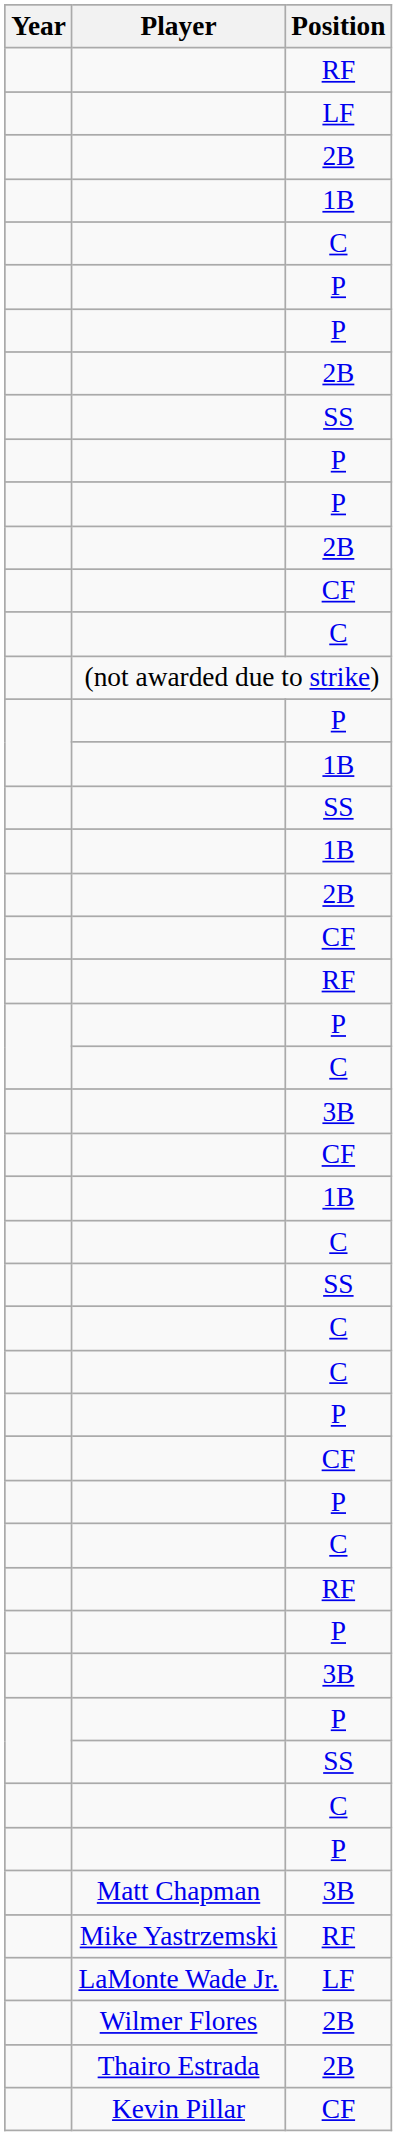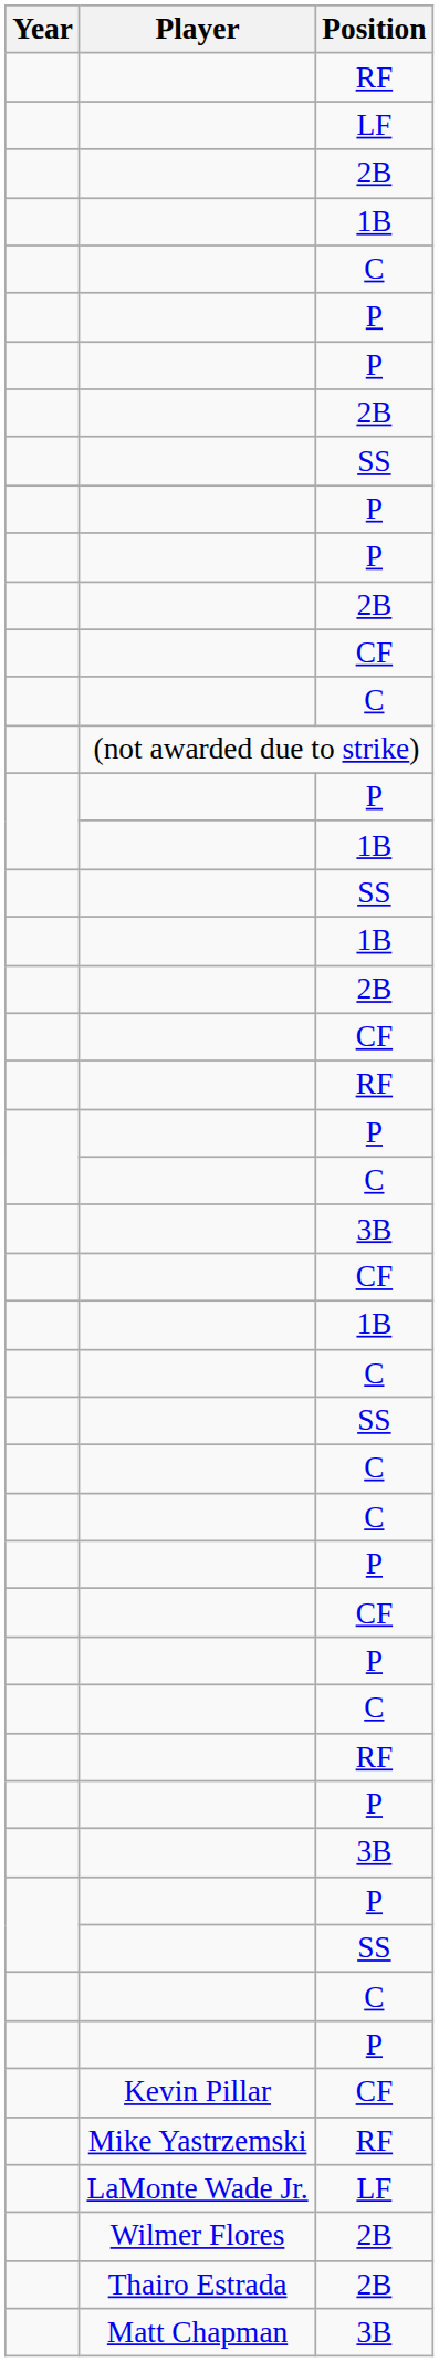rows swapped: Kevin Pillar / CF <-> Matt Chapman / 3B
